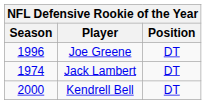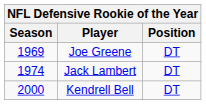Joe Greene | Season: 1996 -> 1969
